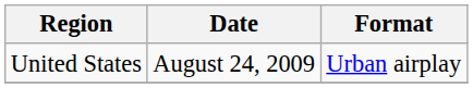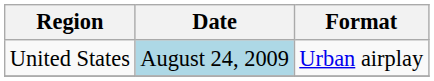United States | Date: no background -> lightblue background
